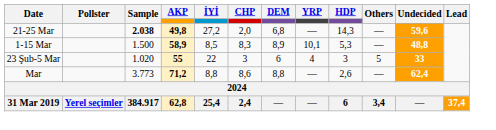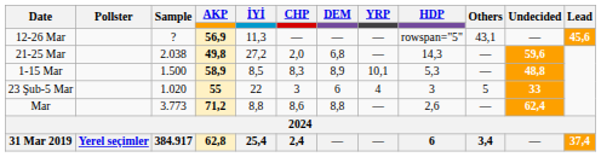+ row: 12-26 Mar | ? | 56,9 | 11,3 | — | — | — | rowspan="5" | 43,1 | — | 45,6
21-25 Mar | Sample: bold -> normal
